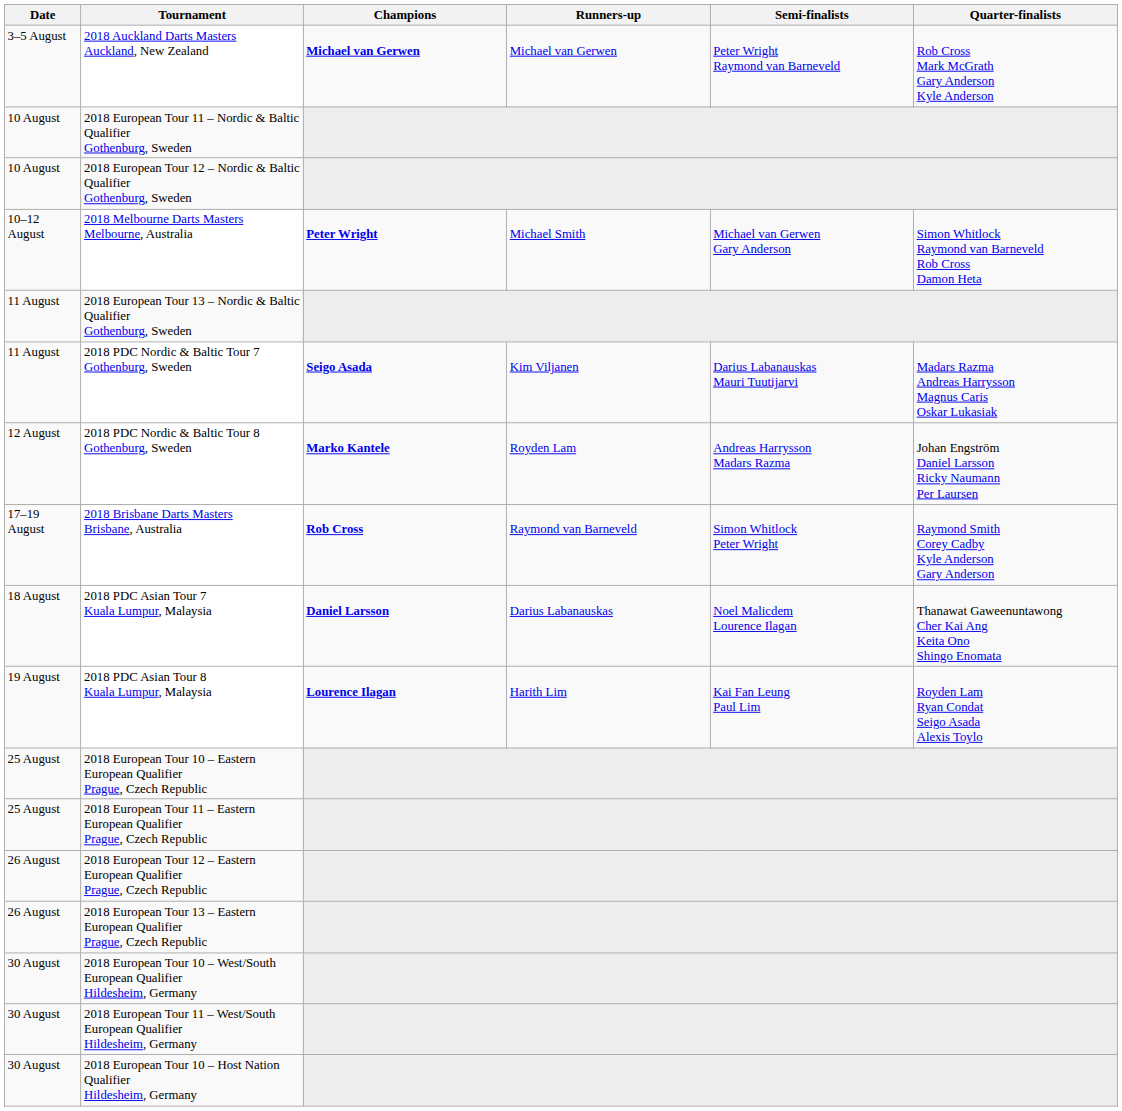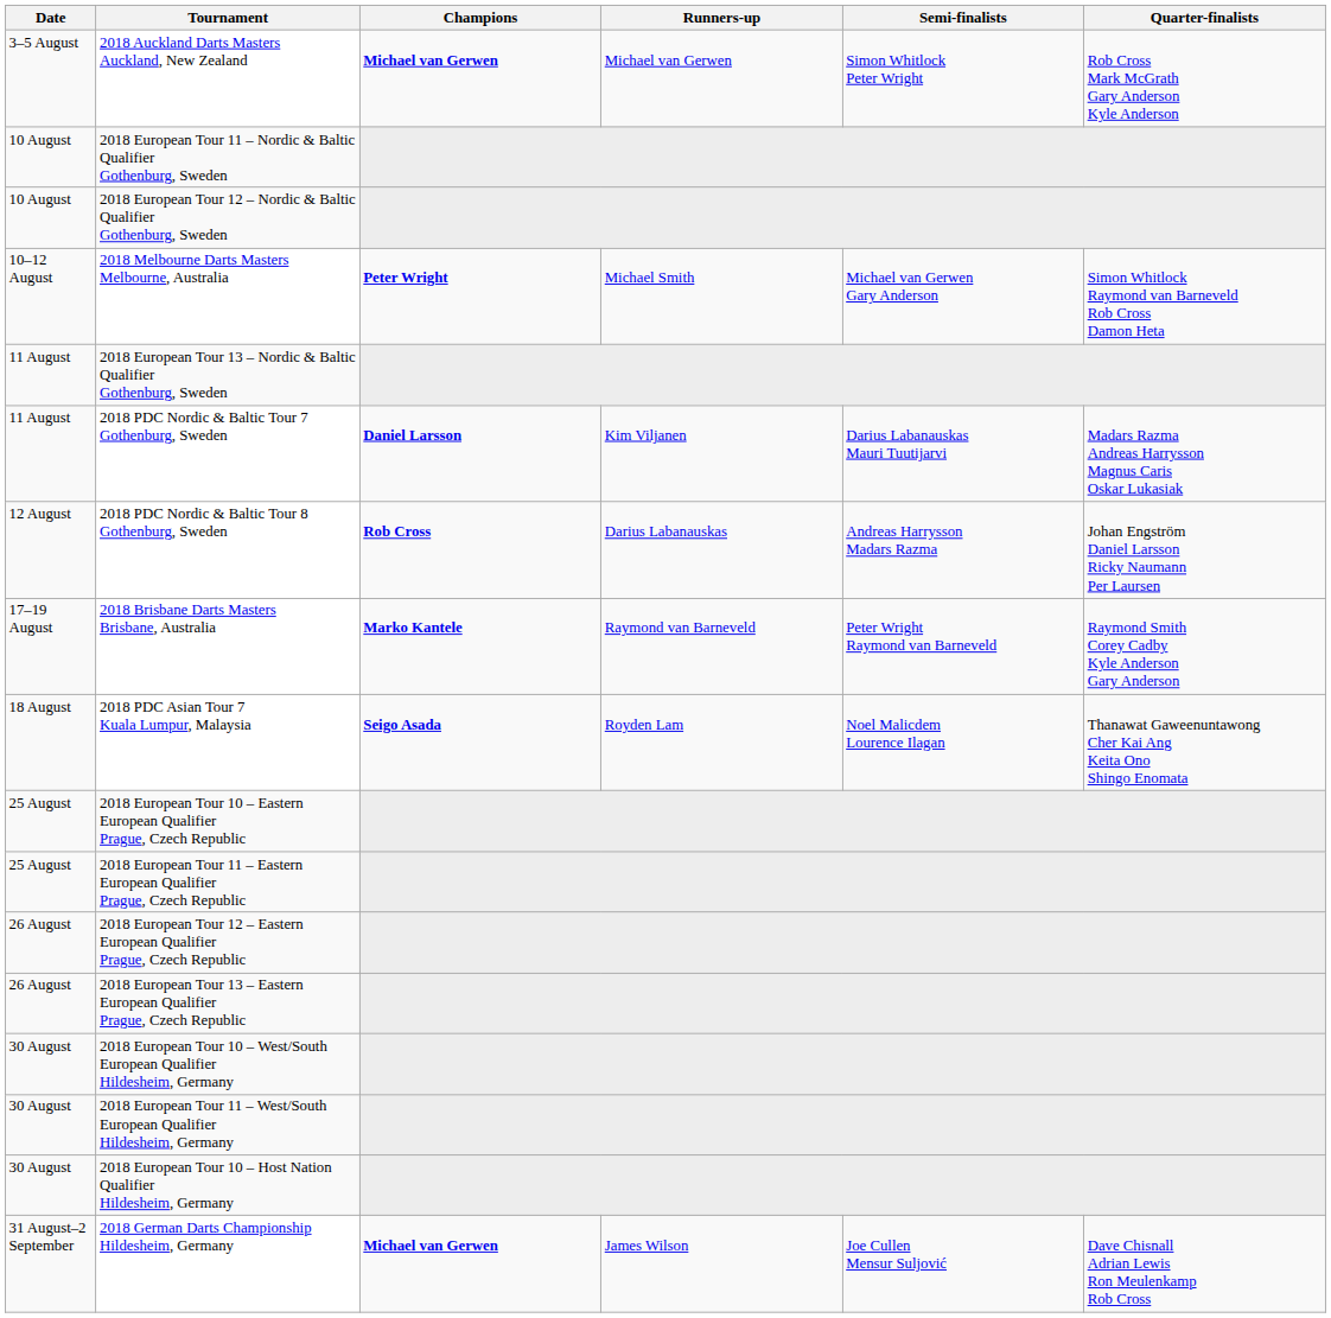2018 Auckland Darts Masters Auckland, New Zealand | Semi-finalists: Peter Wright Raymond van Barneveld -> Simon Whitlock Peter Wright
2018 PDC Nordic & Baltic Tour 7 Gothenburg, Sweden | Champions: Seigo Asada -> Daniel Larsson
2018 PDC Nordic & Baltic Tour 8 Gothenburg, Sweden | Champions: Marko Kantele -> Rob Cross
2018 PDC Nordic & Baltic Tour 8 Gothenburg, Sweden | Runners-up: Royden Lam -> Darius Labanauskas
2018 Brisbane Darts Masters Brisbane, Australia | Champions: Rob Cross -> Marko Kantele
2018 Brisbane Darts Masters Brisbane, Australia | Semi-finalists: Simon Whitlock Peter Wright -> Peter Wright Raymond van Barneveld
2018 PDC Asian Tour 7 Kuala Lumpur, Malaysia | Champions: Daniel Larsson -> Seigo Asada
2018 PDC Asian Tour 7 Kuala Lumpur, Malaysia | Runners-up: Darius Labanauskas -> Royden Lam
- row: 19 August | 2018 PDC Asian Tour 8 Kuala Lumpur, Malaysia | Lourence Ilagan | Harith Lim | Kai Fan Leung Paul Lim | Royden Lam Ryan Condat Seigo Asada Alexis Toylo
+ row: 31 August–2 September | 2018 German Darts Championship Hildesheim, Germany | Michael van Gerwen | James Wilson | Joe Cullen Mensur Suljović | Dave Chisnall Adrian Lewis Ron Meulenkamp Rob Cross
